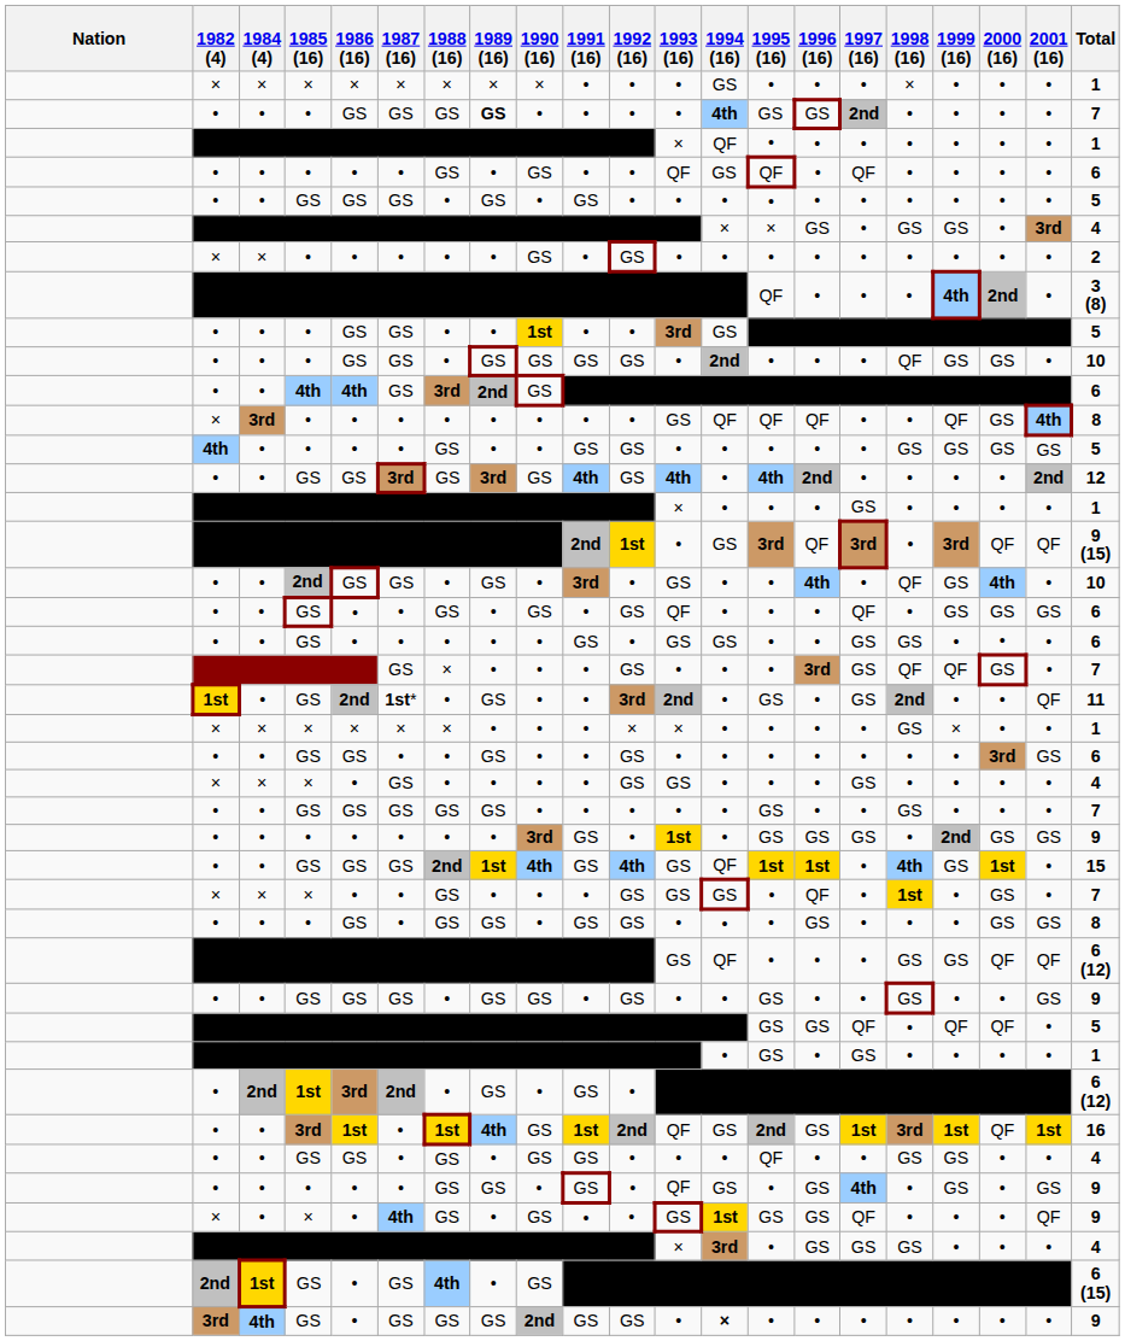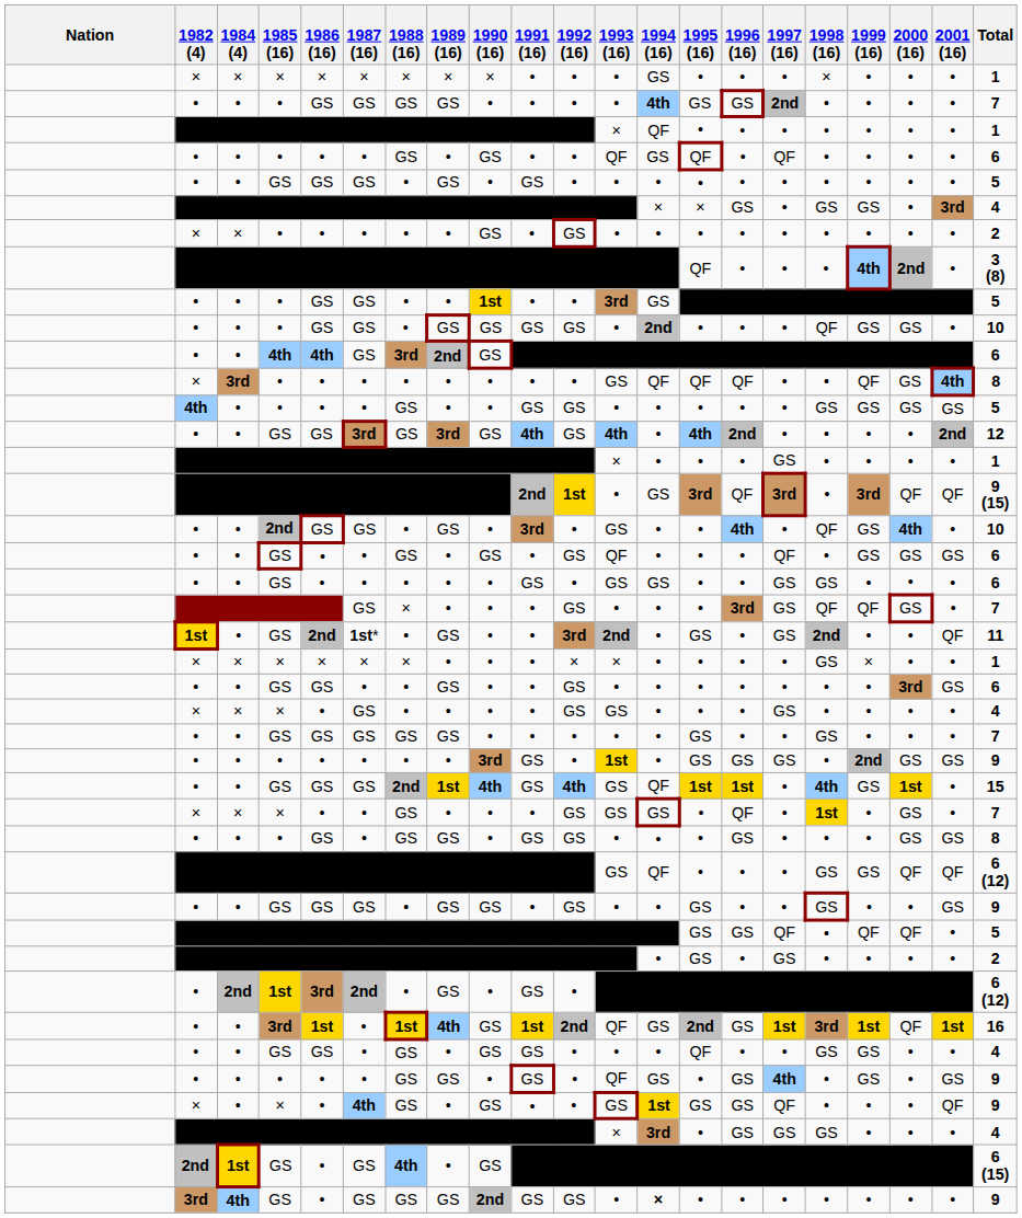row 3 | 1989 (16): bold -> normal
row 34 | Total: 1 -> 2
